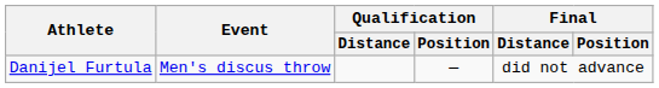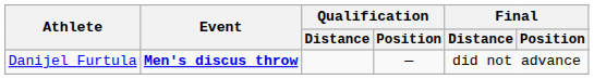Danijel Furtula | Event: normal -> bold
